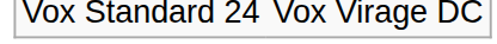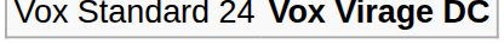Vox Standard 24 | column 2: normal -> bold
